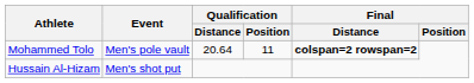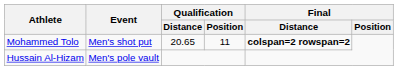Mohammed Tolo | Event: Men's pole vault -> Men's shot put
Mohammed Tolo | Qualification / Distance: 20.64 -> 20.65
Hussain Al-Hizam | Event: Men's shot put -> Men's pole vault
